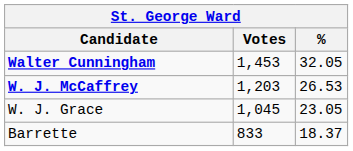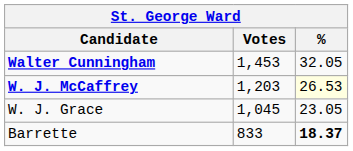W. J. McCaffrey | %: no background -> lightyellow background
Barrette | %: normal -> bold
